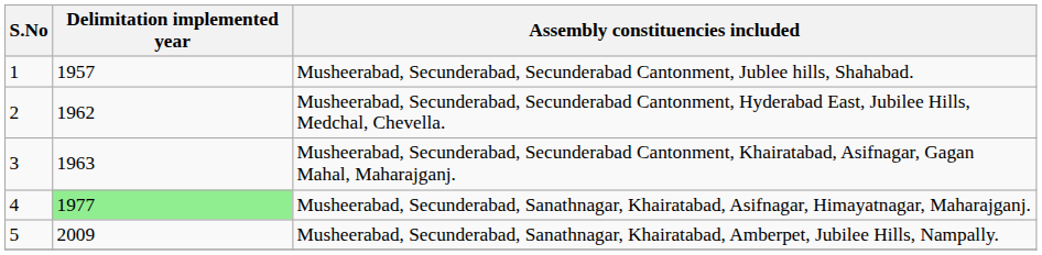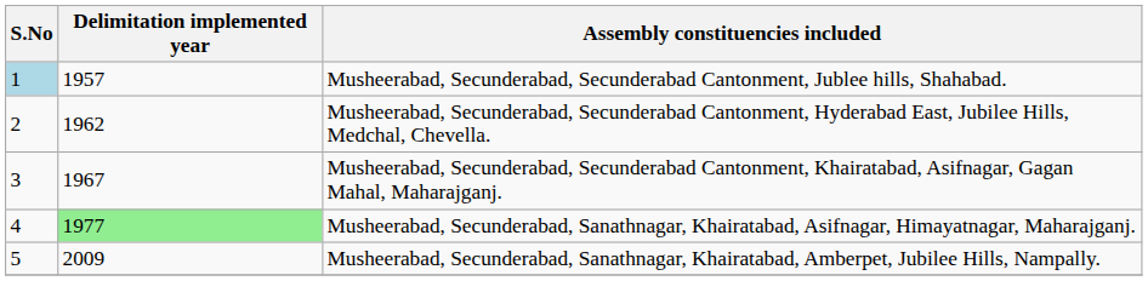row 2 | S.No: no background -> lightblue background
row 4 | Delimitation implemented year: 1963 -> 1967
